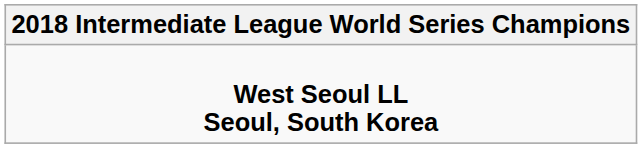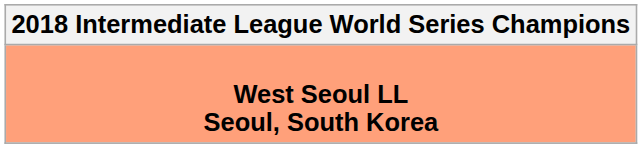row 2 | column 1: no background -> lightsalmon background
